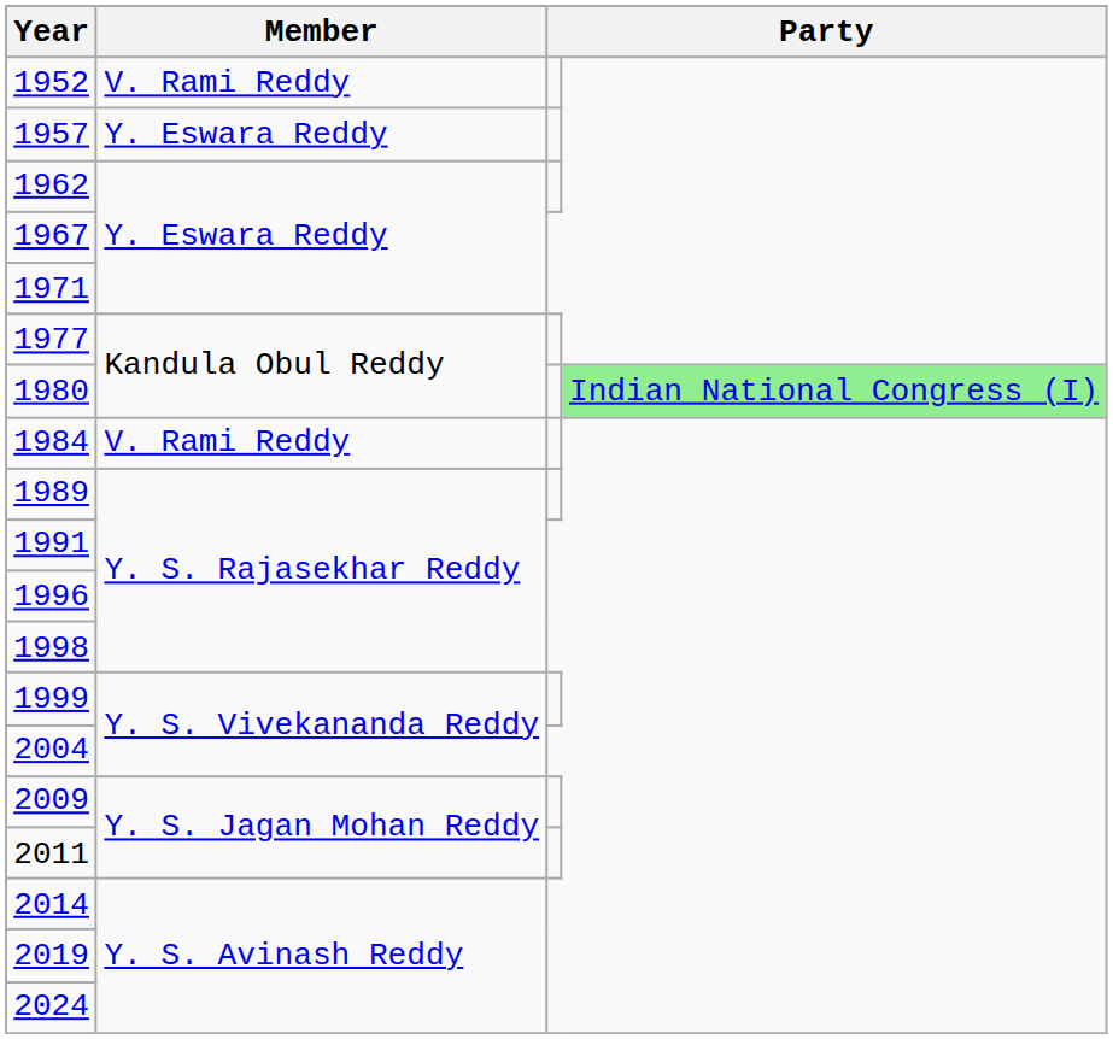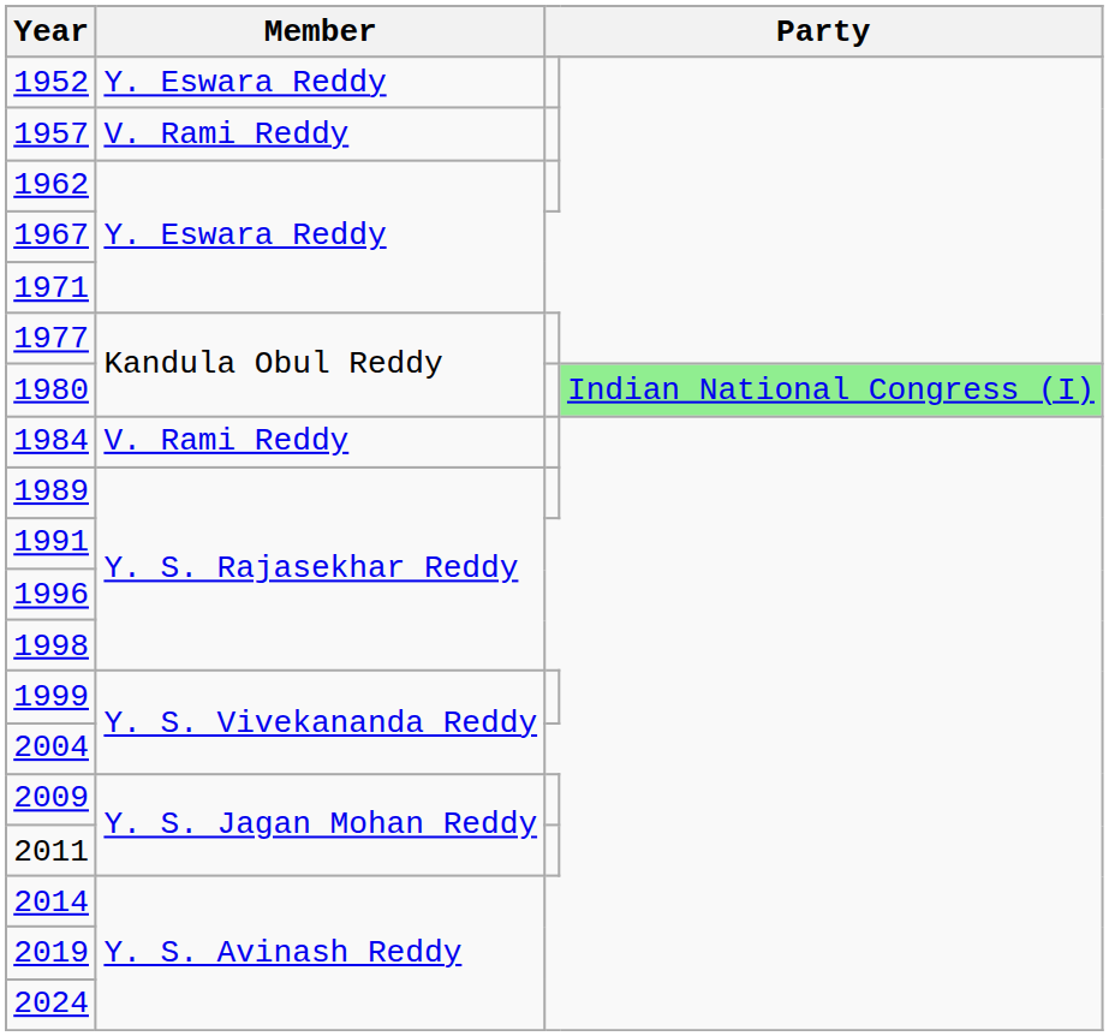1952 | Member: V. Rami Reddy -> Y. Eswara Reddy
1957 | Member: Y. Eswara Reddy -> V. Rami Reddy
